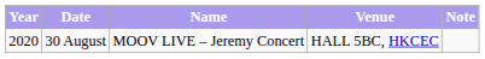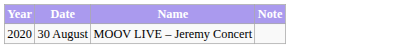- column: Venue | HALL 5BC, HKCEC
